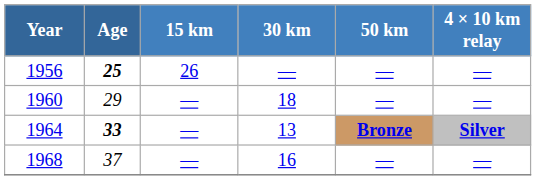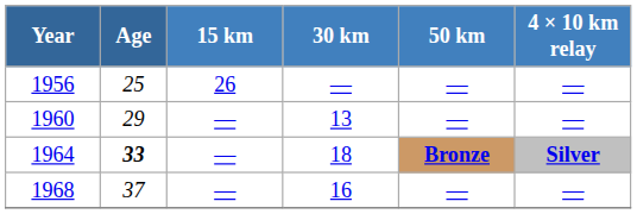1956 | Age: bold -> normal
1960 | 30 km: 18 -> 13
1964 | 30 km: 13 -> 18
